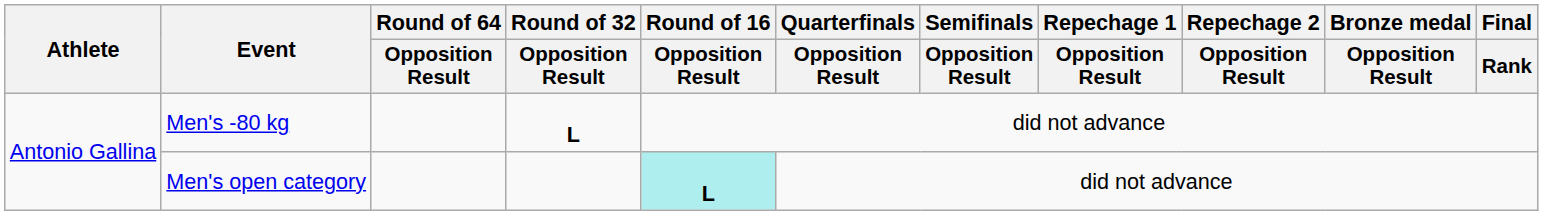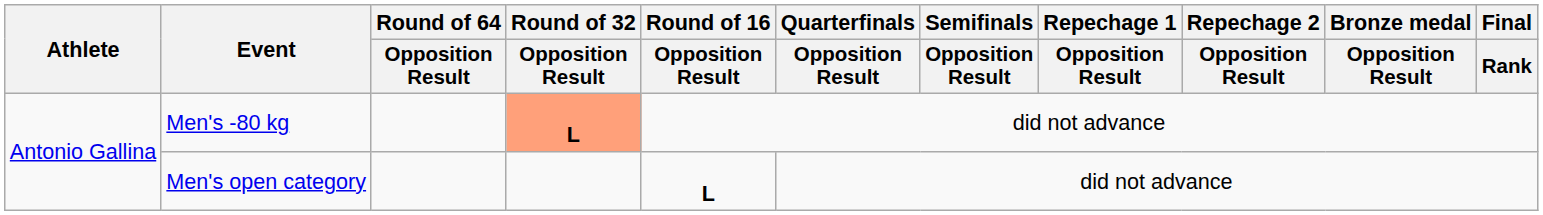Men's -80 kg | Round of 32 / Opposition Result: no background -> lightsalmon background
Men's open category | Round of 16 / Opposition Result: paleturquoise background -> no background
